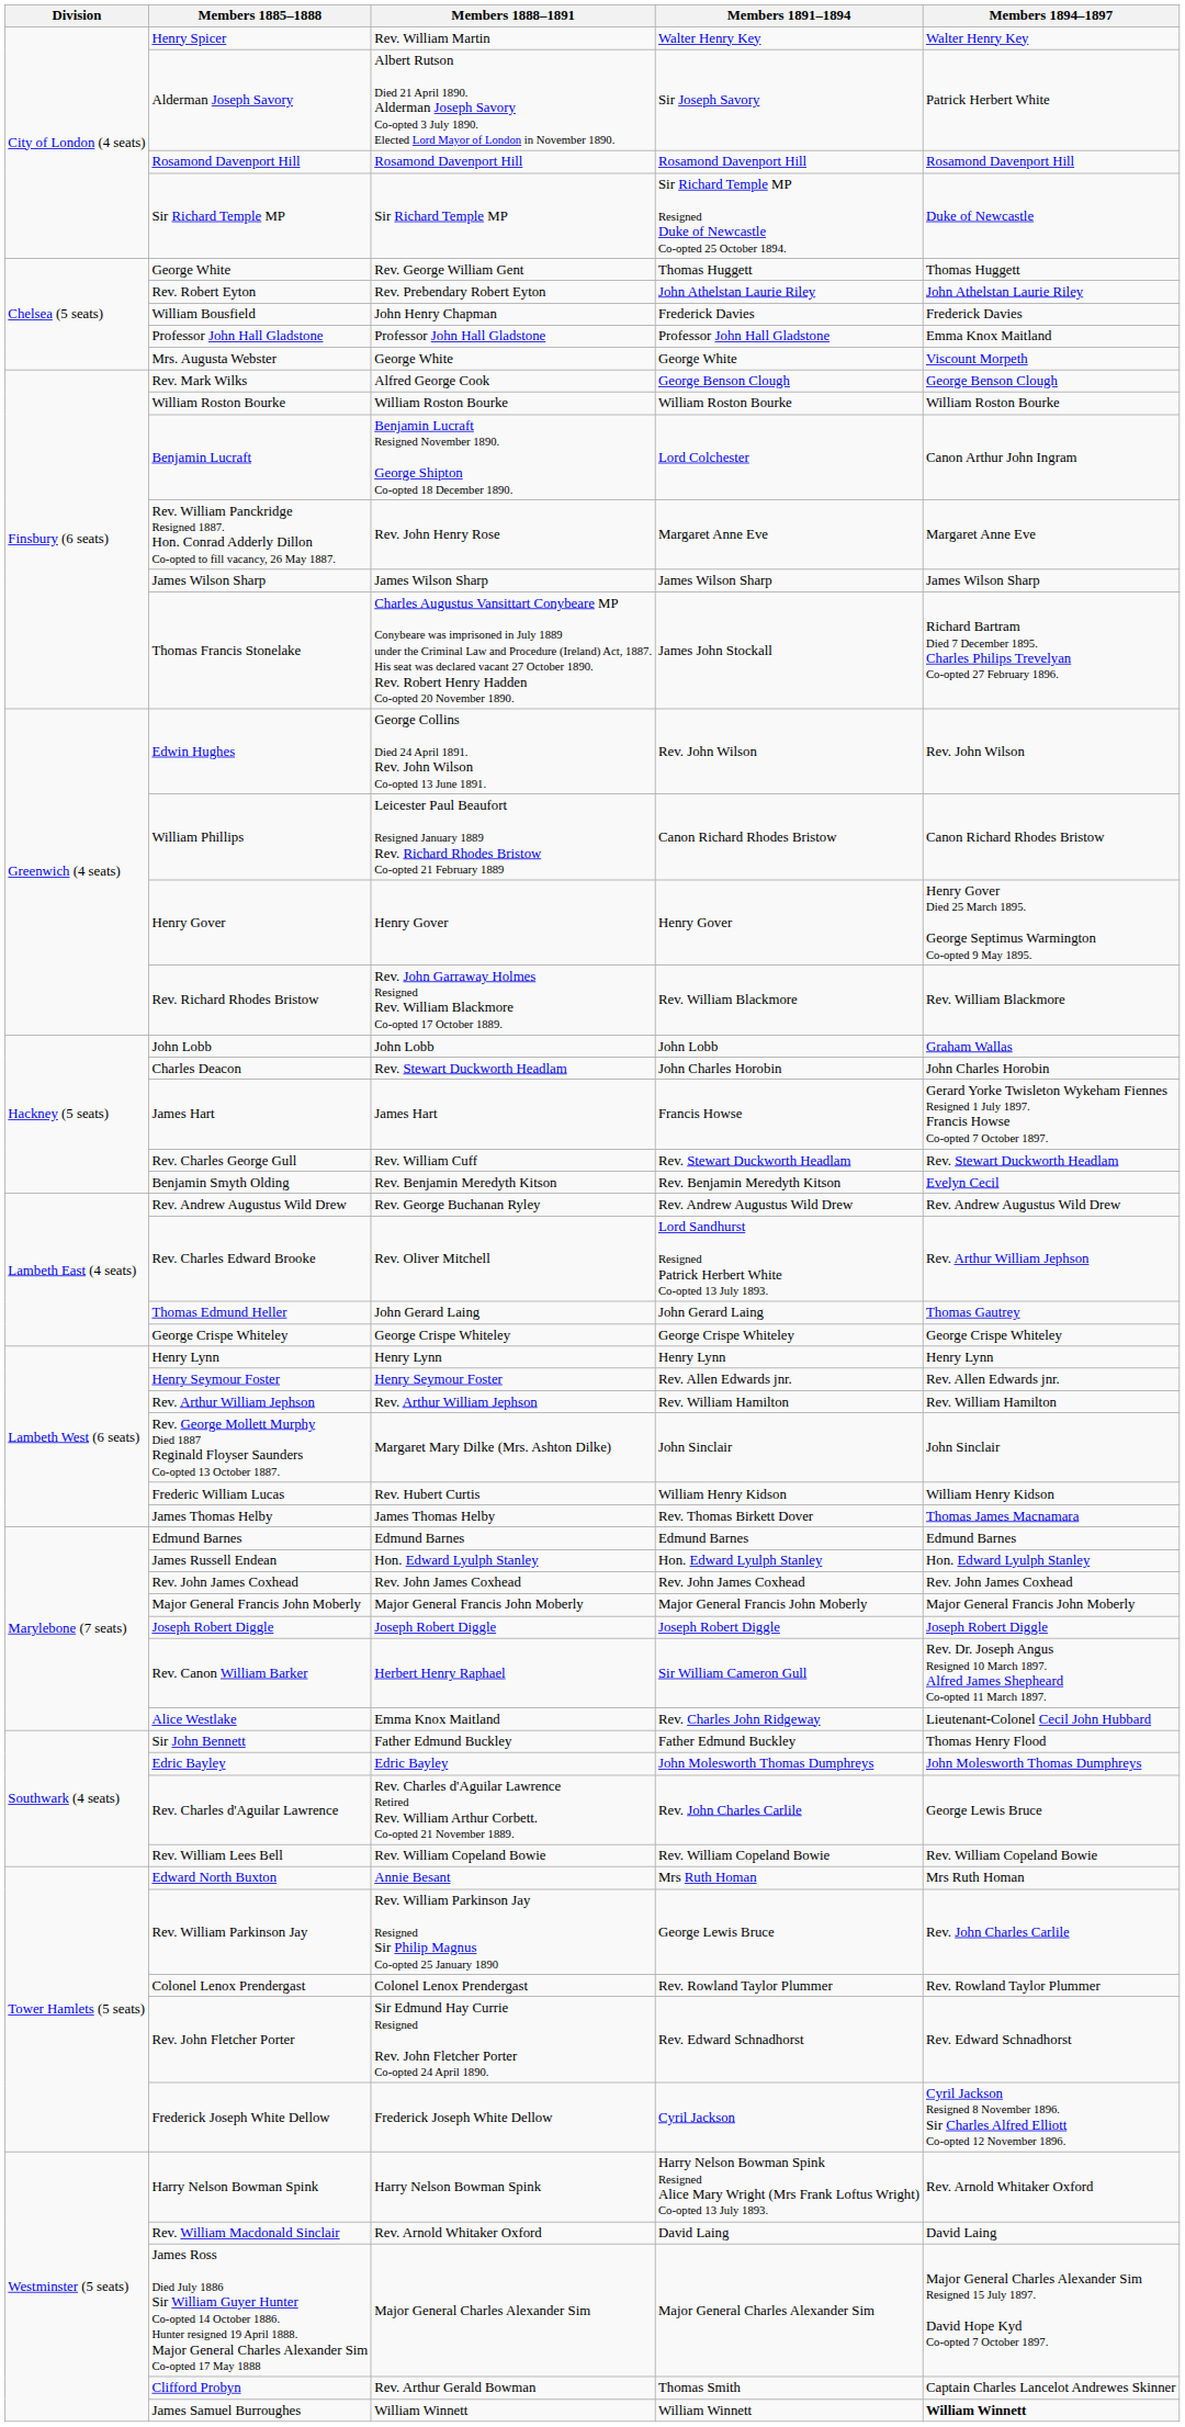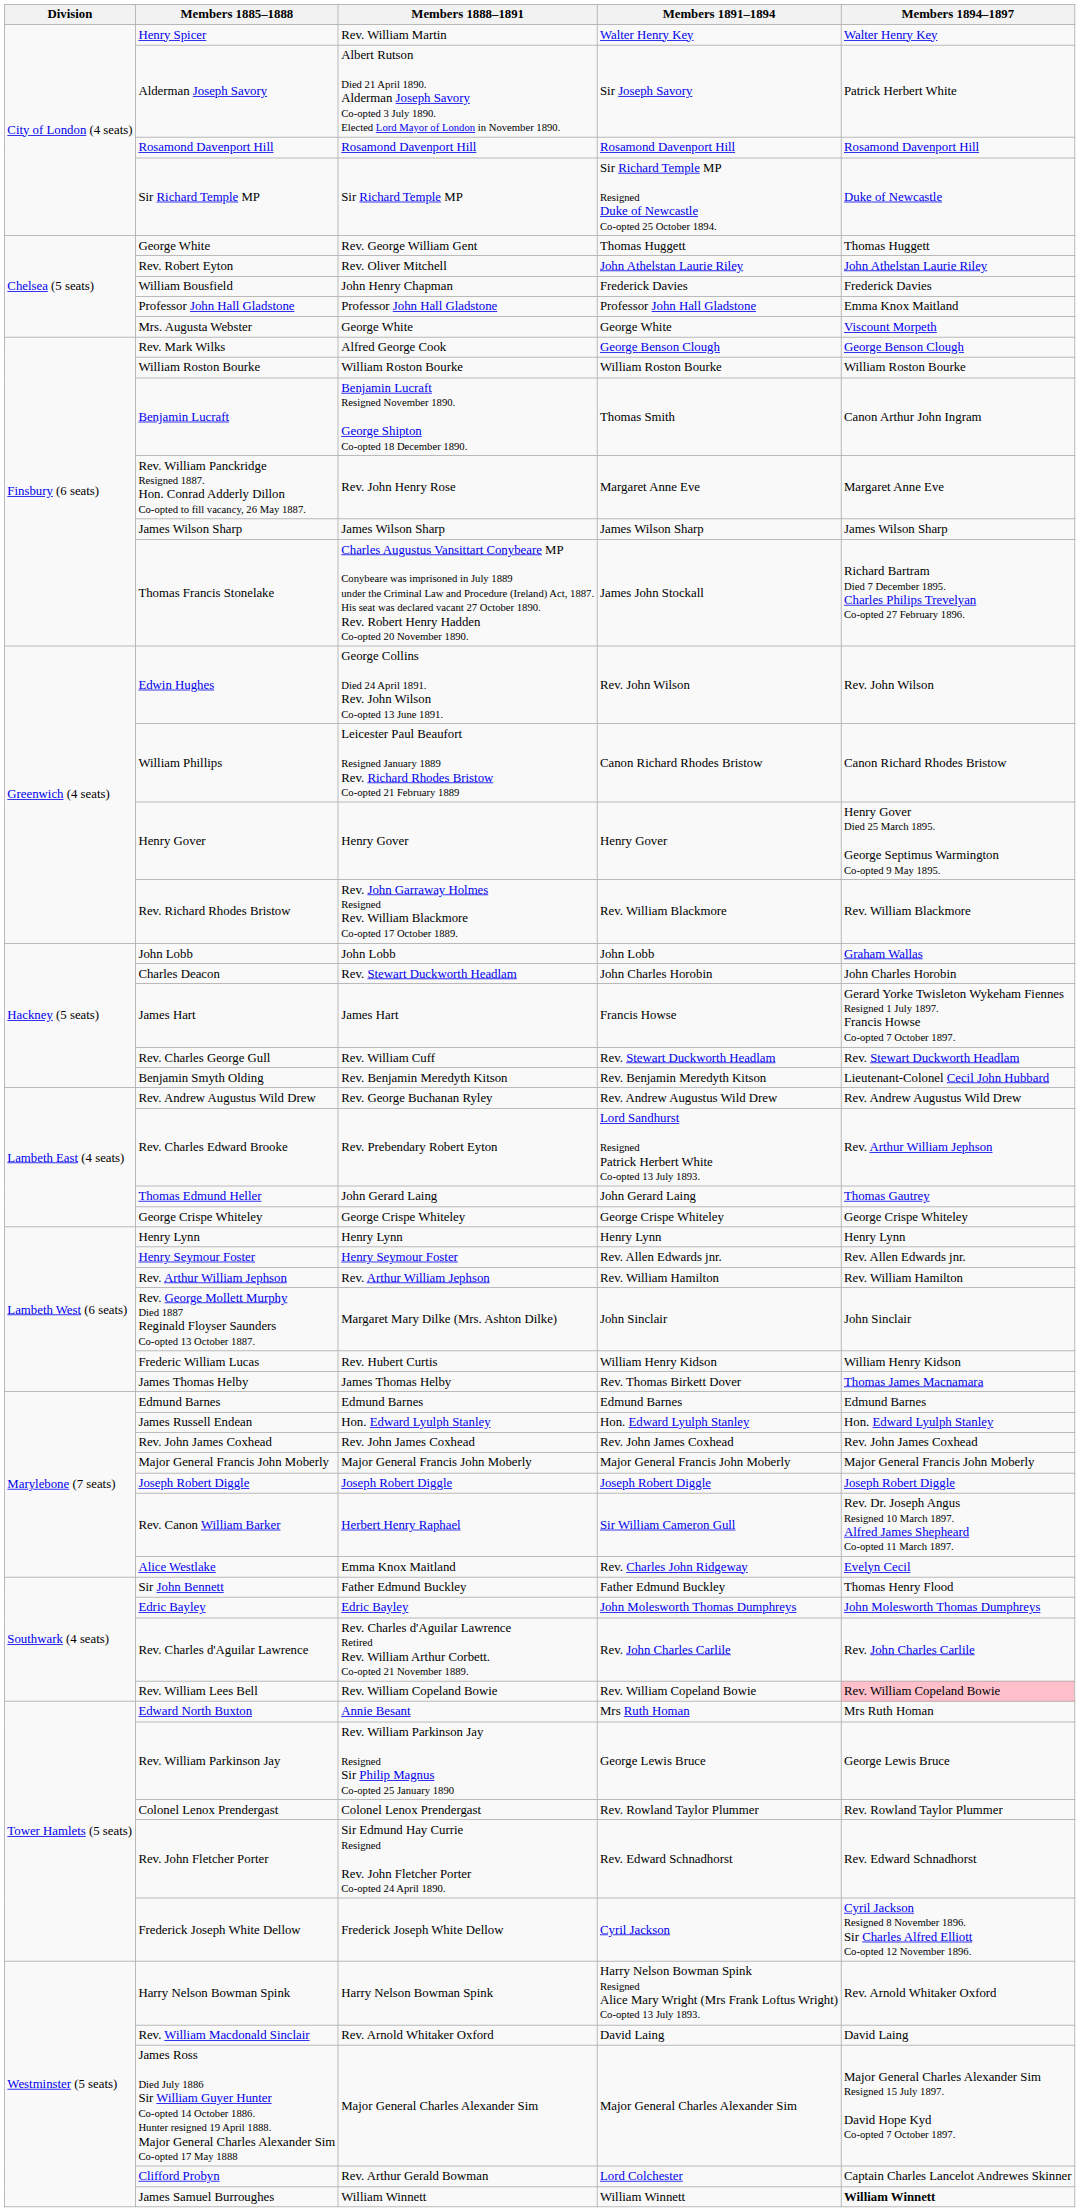Rev. Robert Eyton | Members 1888–1891: Rev. Prebendary Robert Eyton -> Rev. Oliver Mitchell
Benjamin Lucraft | Members 1891–1894: Lord Colchester -> Thomas Smith
Benjamin Smyth Olding | Members 1894–1897: Evelyn Cecil -> Lieutenant-Colonel Cecil John Hubbard
Rev. Charles Edward Brooke | Members 1888–1891: Rev. Oliver Mitchell -> Rev. Prebendary Robert Eyton
Alice Westlake | Members 1894–1897: Lieutenant-Colonel Cecil John Hubbard -> Evelyn Cecil
Rev. Charles d'Aguilar Lawrence | Members 1894–1897: George Lewis Bruce -> Rev. John Charles Carlile
Rev. William Lees Bell | Members 1894–1897: no background -> pink background
Rev. William Parkinson Jay | Members 1894–1897: Rev. John Charles Carlile -> George Lewis Bruce
Clifford Probyn | Members 1891–1894: Thomas Smith -> Lord Colchester
